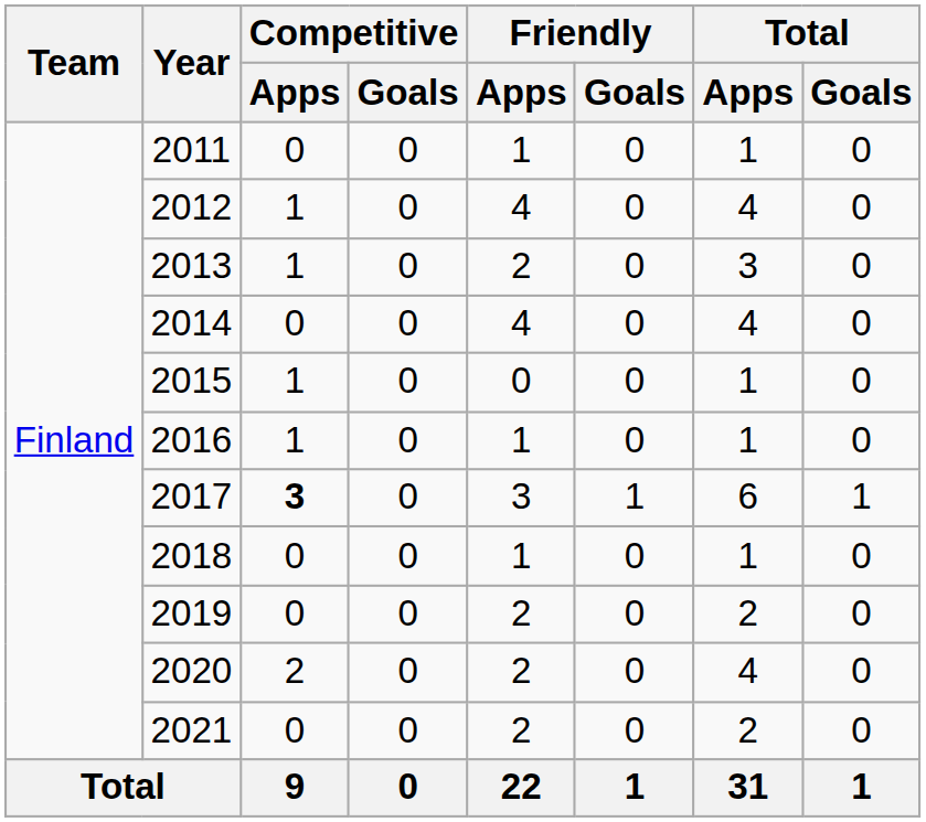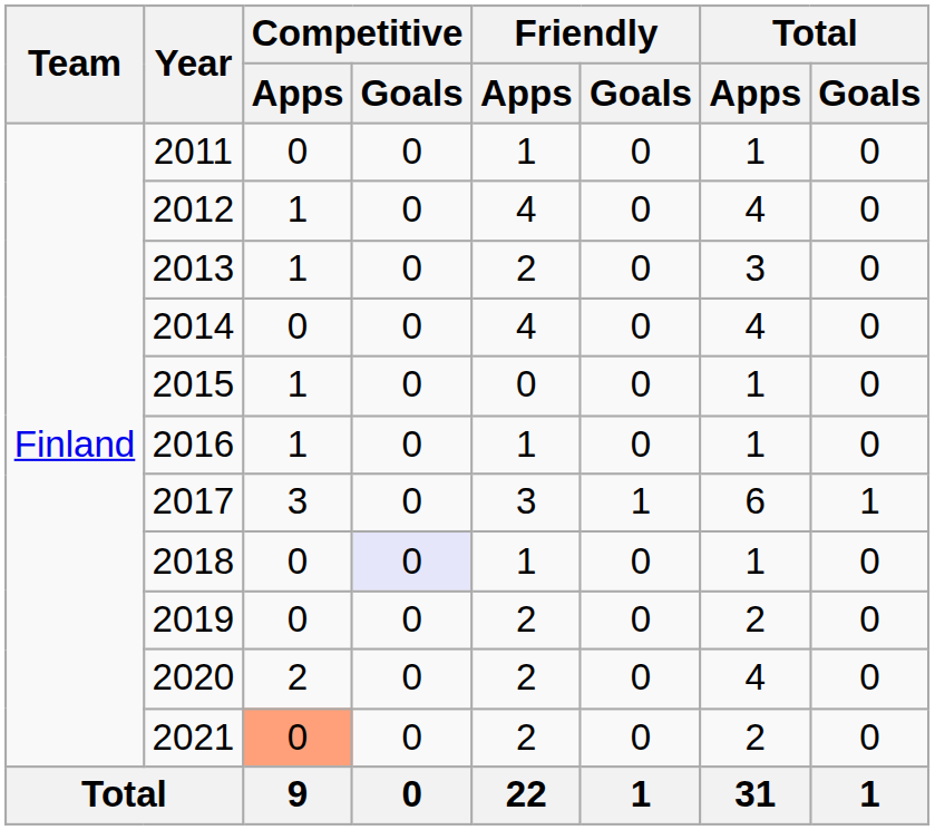2017 | Competitive / Apps: bold -> normal
2018 | Competitive / Goals: no background -> lavender background
2021 | Competitive / Apps: no background -> lightsalmon background
